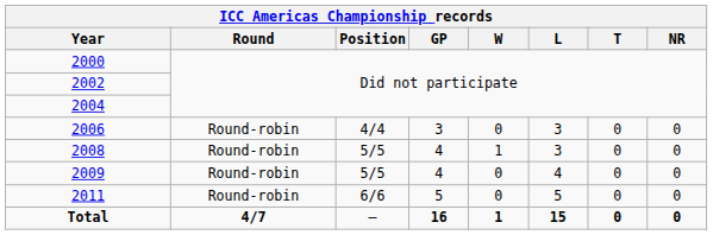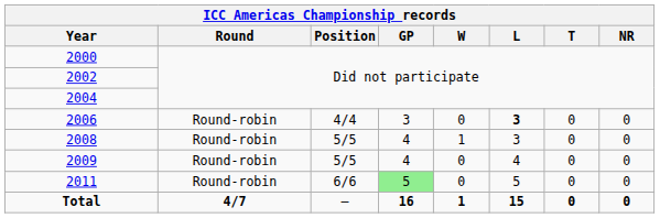2006 | L: normal -> bold
2011 | GP: no background -> lightgreen background
